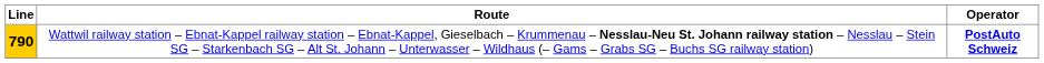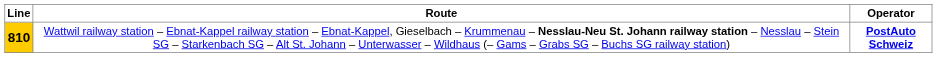row 2 | Line: 790 -> 810
